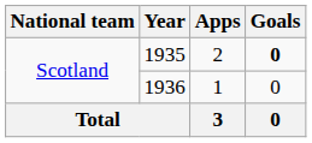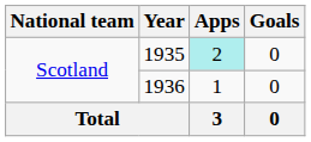1935 | Apps: no background -> paleturquoise background
1935 | Goals: bold -> normal
